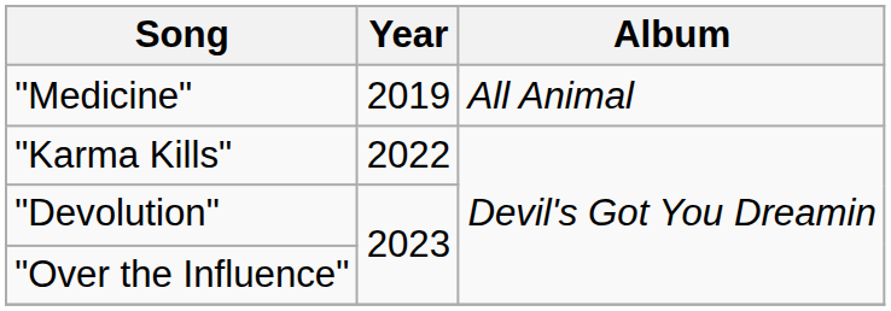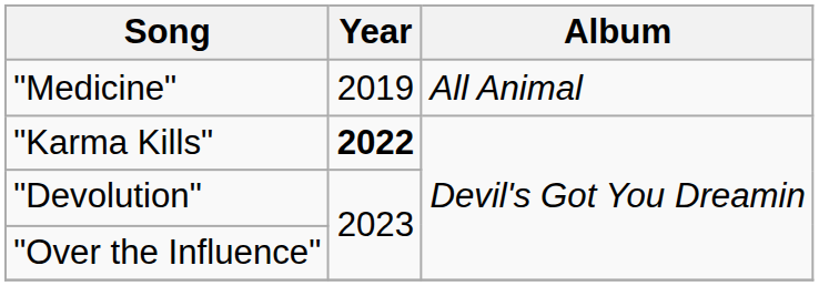"Karma Kills" | Year: normal -> bold
